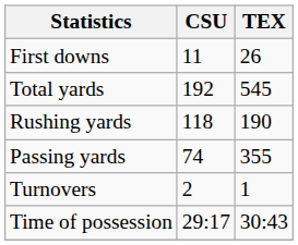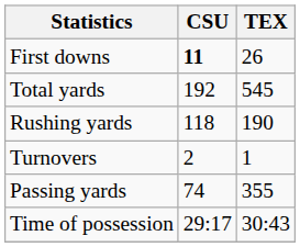First downs | CSU: normal -> bold
rows swapped: Passing yards <-> Turnovers
